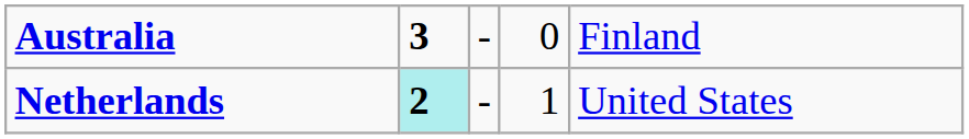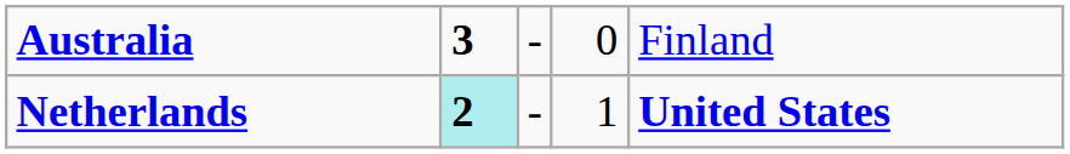Netherlands | column 5: normal -> bold
